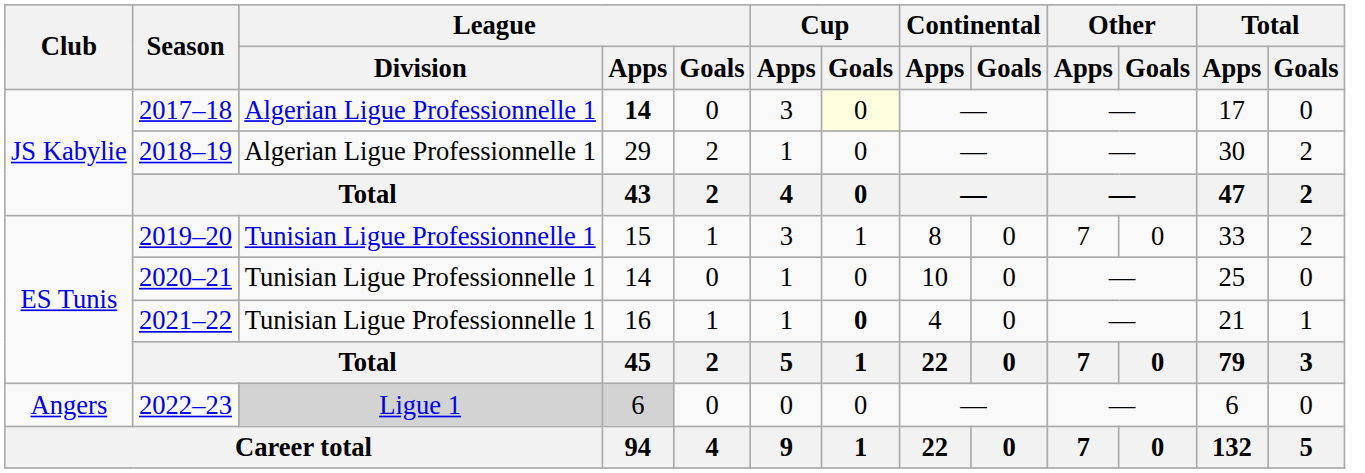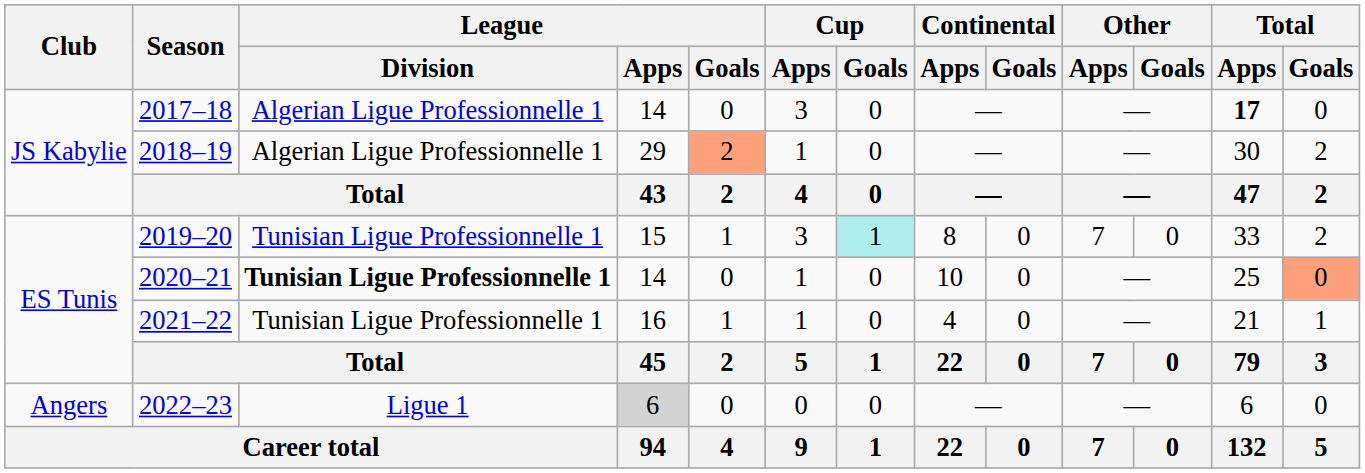2017–18 | League / Apps: bold -> normal
2017–18 | Cup / Goals: lightyellow background -> no background
2017–18 | Total / Apps: normal -> bold
2018–19 | League / Goals: no background -> lightsalmon background
2019–20 | Cup / Goals: no background -> paleturquoise background
2020–21 | League / Division: normal -> bold
2020–21 | Total / Goals: no background -> lightsalmon background
2021–22 | Cup / Goals: bold -> normal
2022–23 | League / Division: lightgrey background -> no background
